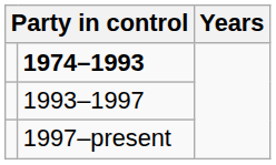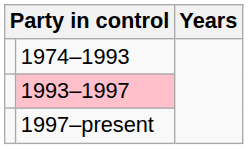1974–1993 | column 2: bold -> normal
1993–1997 | column 2: no background -> pink background
